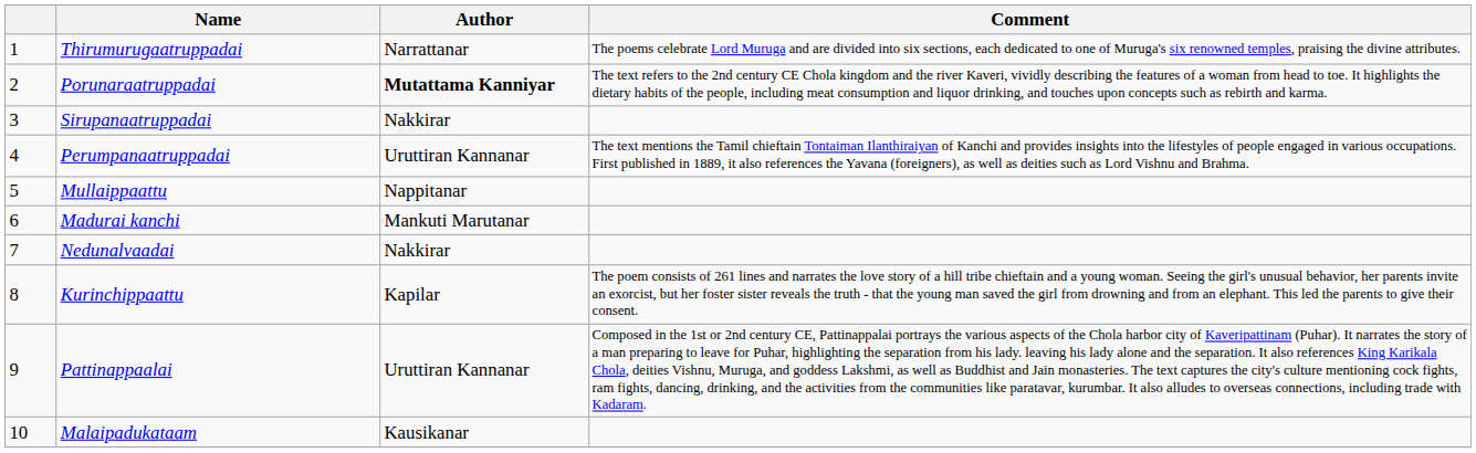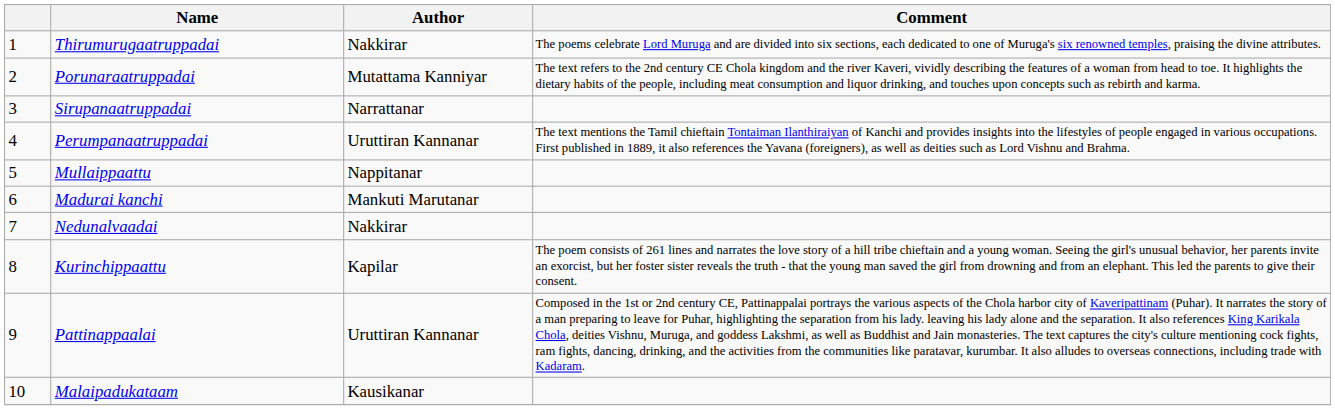Thirumurugaatruppadai | Author: Narrattanar -> Nakkirar
Porunaraatruppadai | Author: bold -> normal
Sirupanaatruppadai | Author: Nakkirar -> Narrattanar
